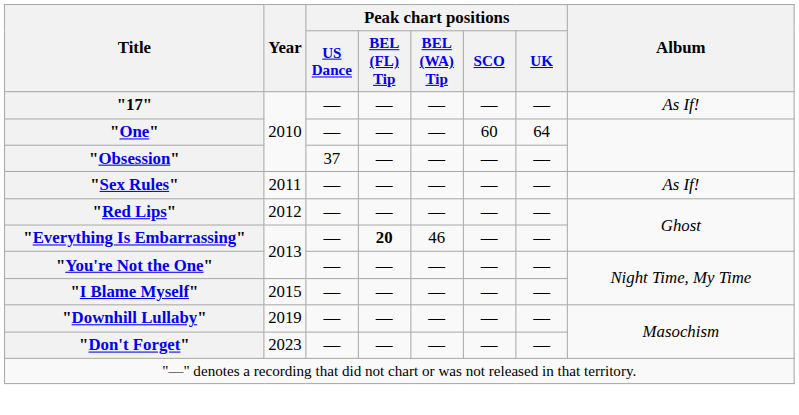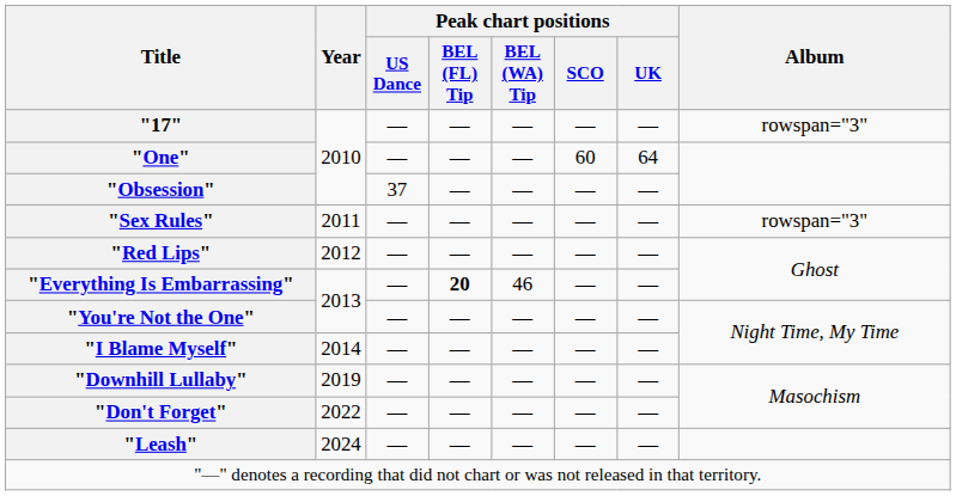"17" | Album: As If! -> rowspan="3"
"Sex Rules" | Album: As If! -> rowspan="3"
"I Blame Myself" | Year: 2015 -> 2014
"Don't Forget" | Year: 2023 -> 2022
+ row: "Leash" | 2024 | — | — | — | — | —
